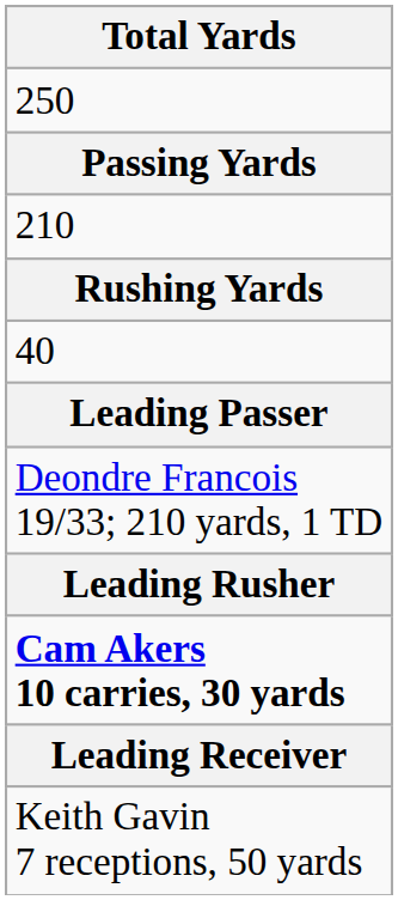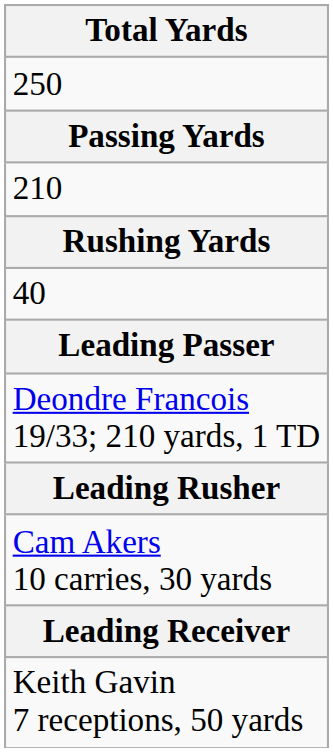row 10 | column 1: bold -> normal
